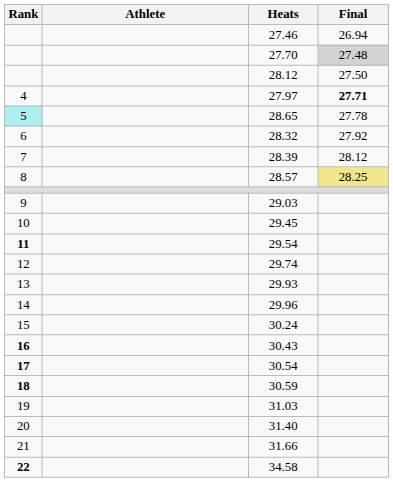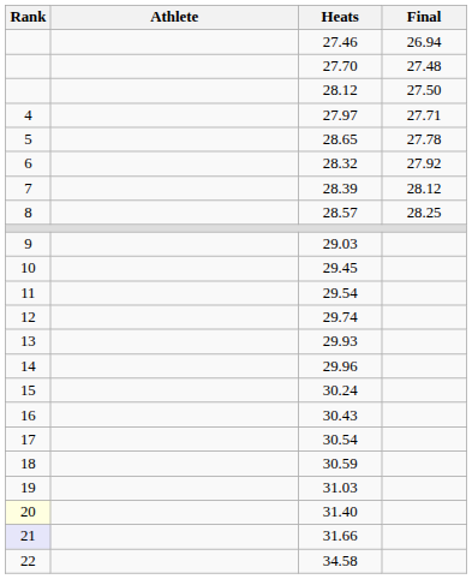27.70 | Final: lightgrey background -> no background
27.97 | Final: bold -> normal
28.65 | Rank: paleturquoise background -> no background
28.57 | Final: khaki background -> no background
29.54 | Rank: bold -> normal
30.43 | Rank: bold -> normal
30.54 | Rank: bold -> normal
30.59 | Rank: bold -> normal
31.40 | Rank: no background -> lightyellow background
31.66 | Rank: no background -> lavender background
34.58 | Rank: bold -> normal
